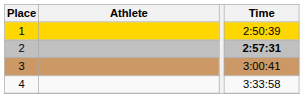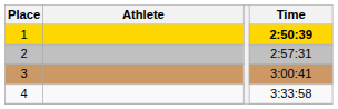1 | Time: normal -> bold
2 | Time: bold -> normal
